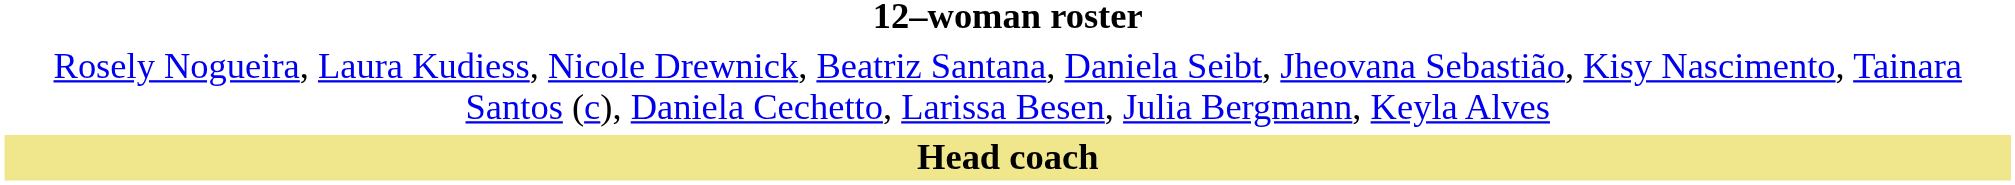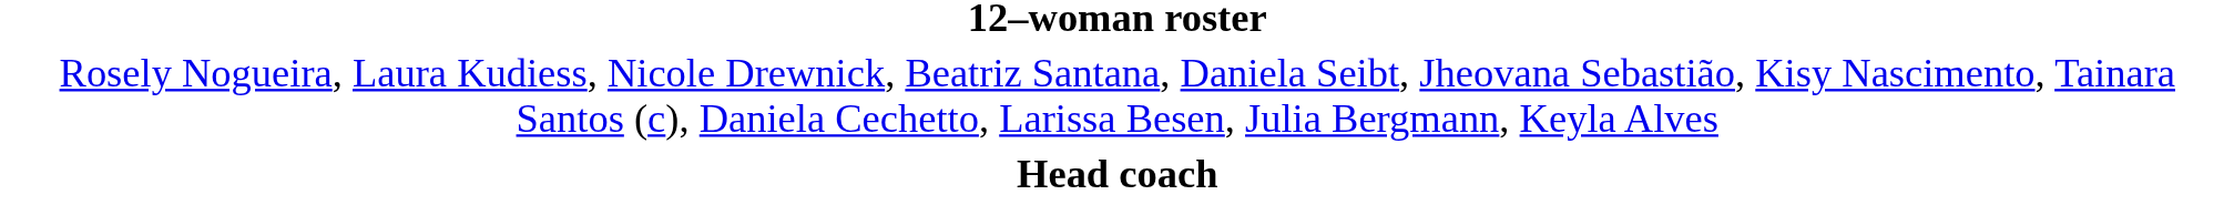row 3 | column 1: khaki background -> no background
